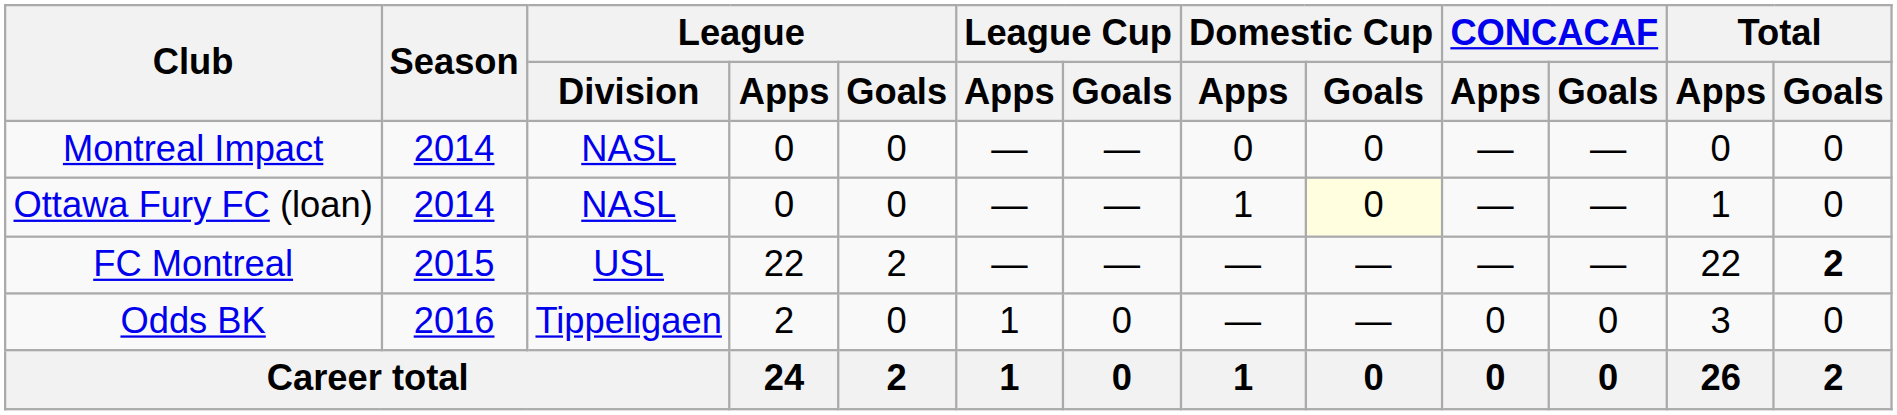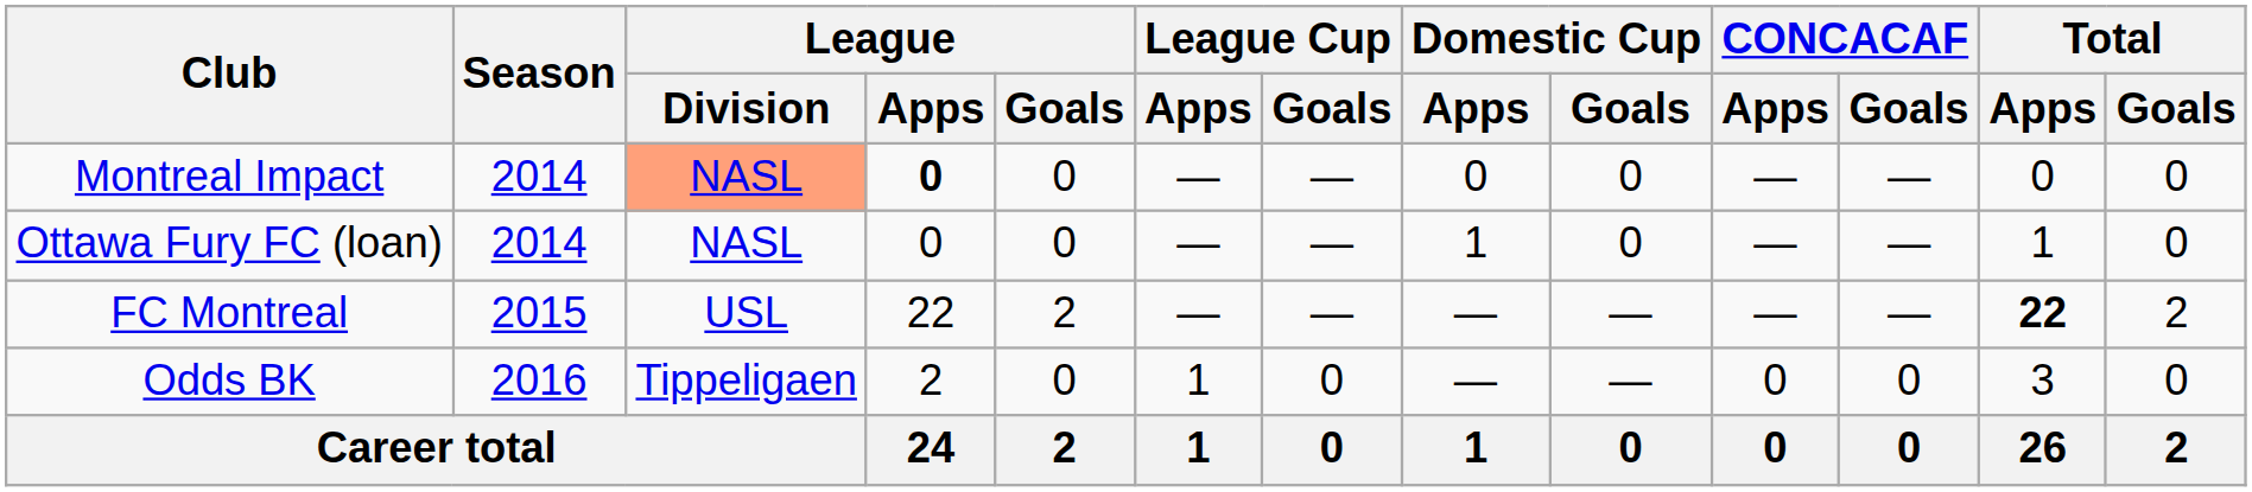Montreal Impact | League / Division: no background -> lightsalmon background
Montreal Impact | League / Apps: normal -> bold
Ottawa Fury FC (loan) | Domestic Cup / Goals: lightyellow background -> no background
FC Montreal | Total / Apps: normal -> bold
FC Montreal | Total / Goals: bold -> normal
